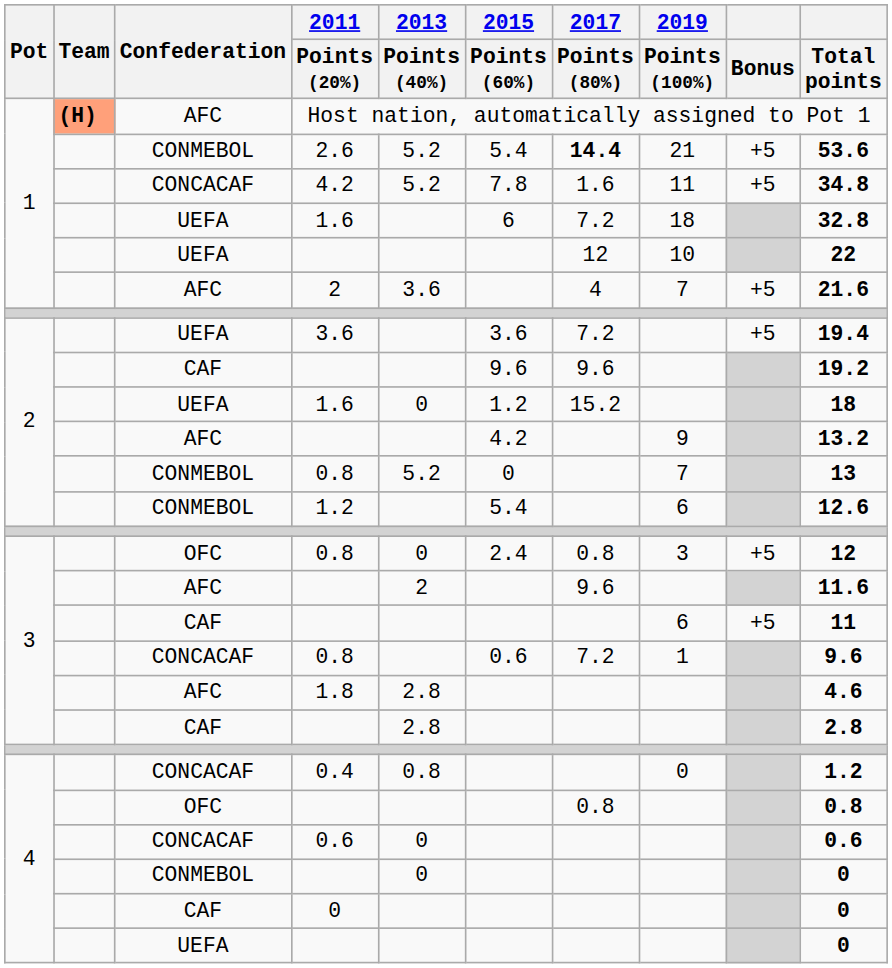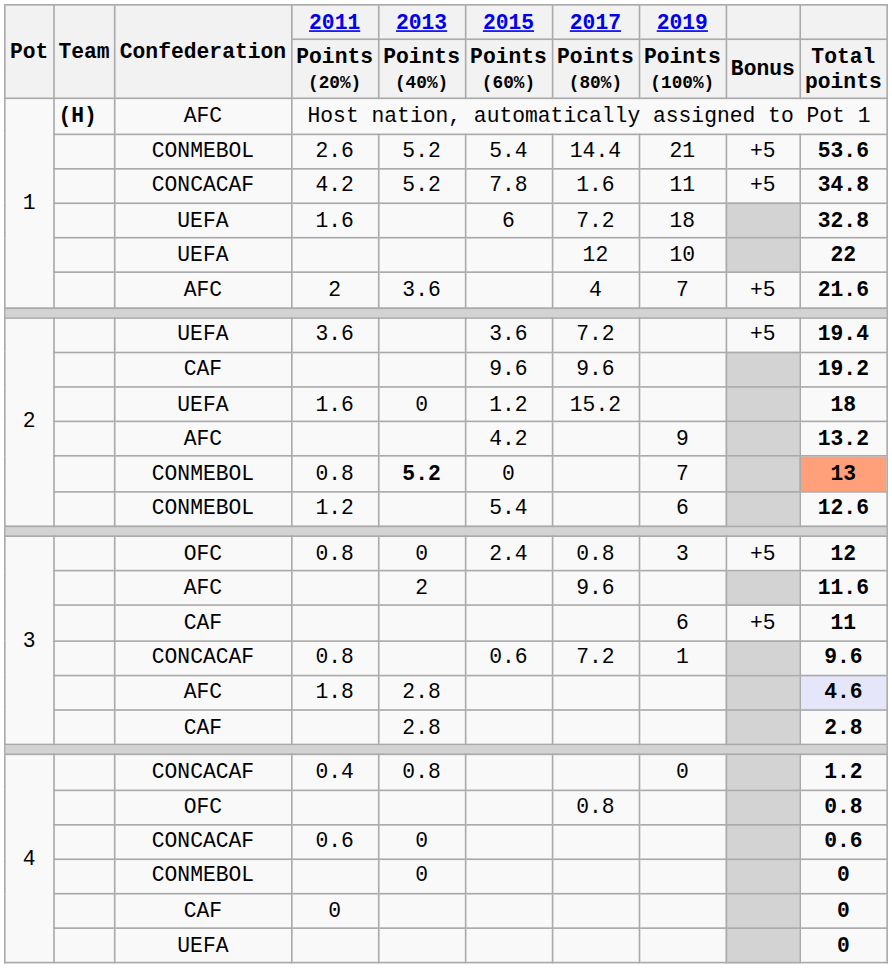Host nation, automatically assigned to Pot 1 | Team: lightsalmon background -> no background
2.6 | 2017 / Points (80%): bold -> normal
CONMEBOL / 0.8 | 2013 / Points (40%): normal -> bold
CONMEBOL / 0.8 | Total points: no background -> lightsalmon background
1.8 | Total points: no background -> lavender background
